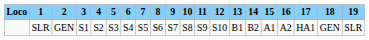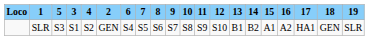columns swapped: 2 <-> 5
